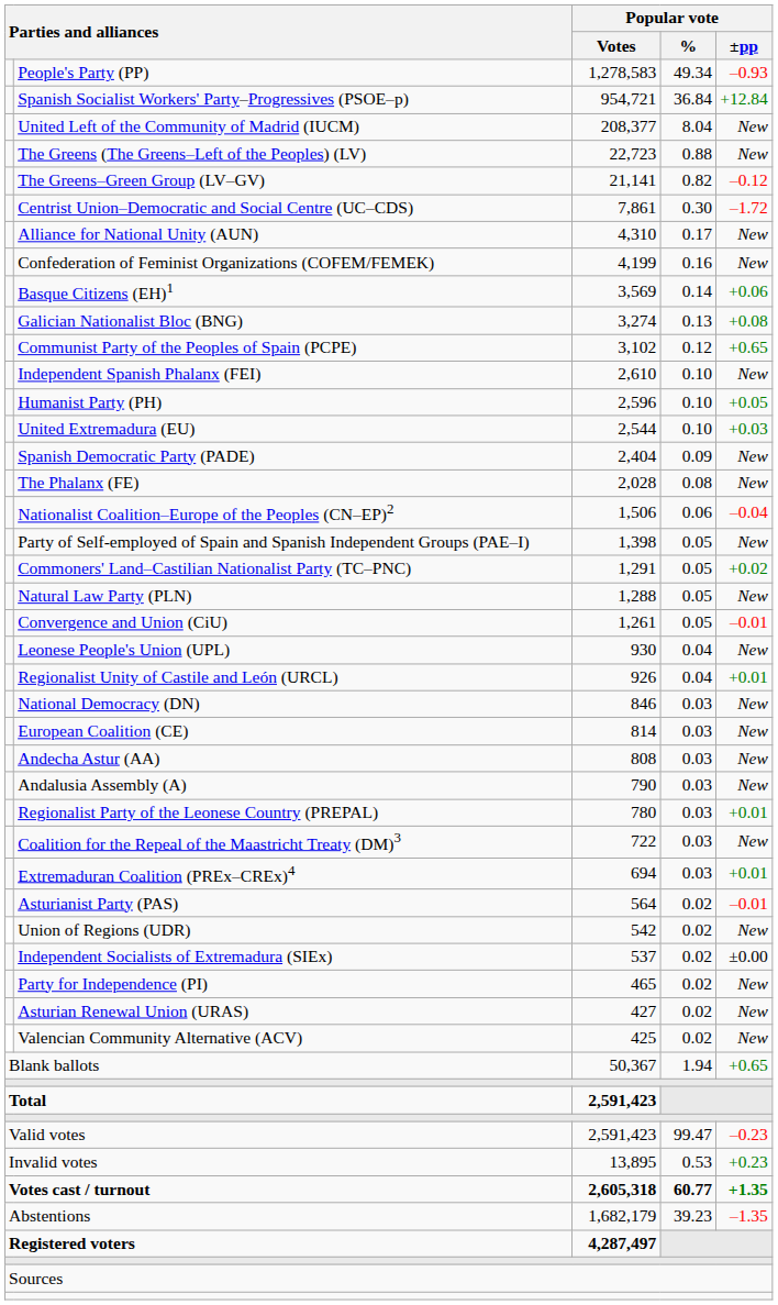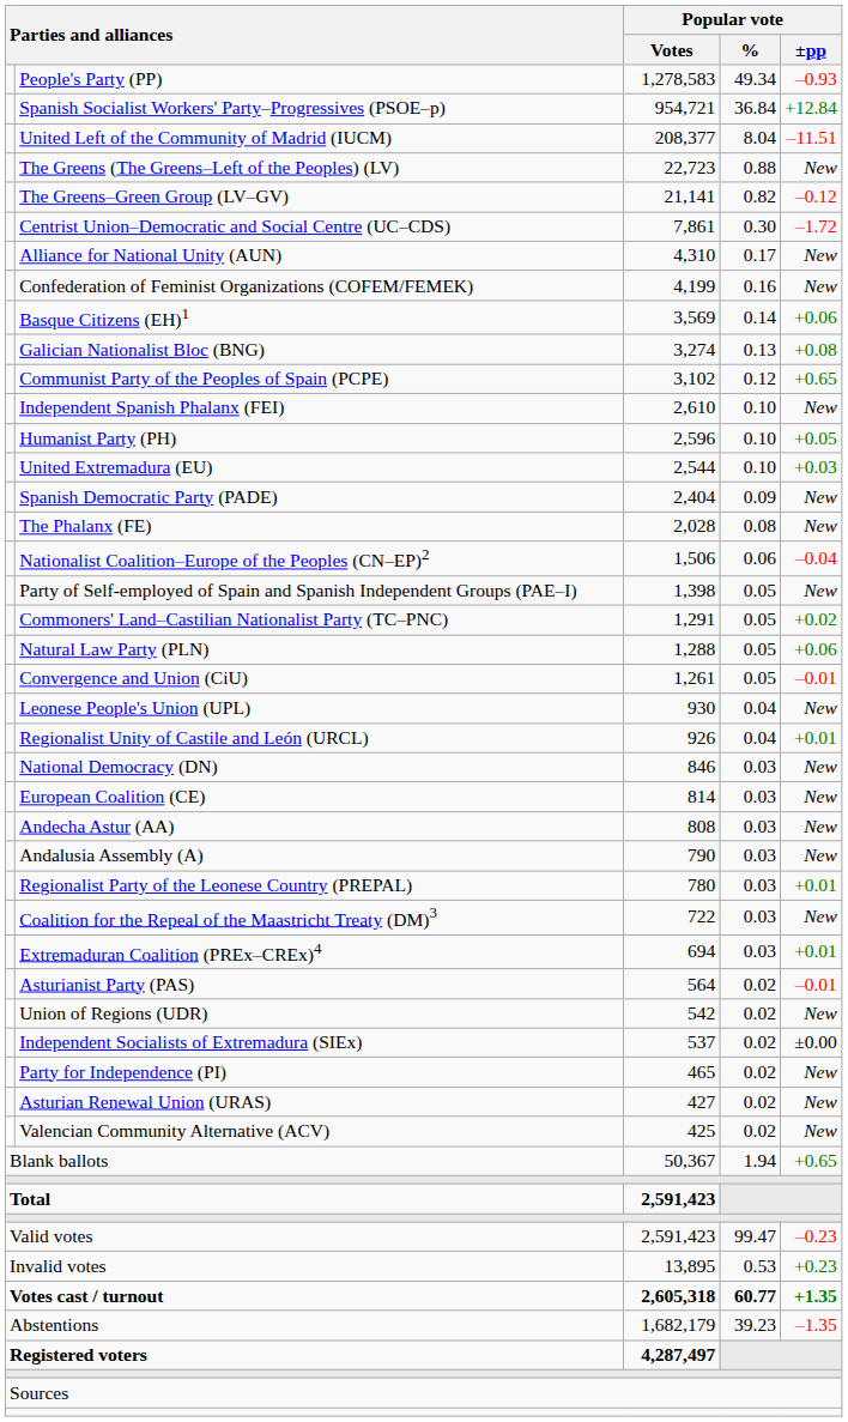United Left of the Community of Madrid (IUCM) | Popular vote / ±pp: New -> –11.51
Natural Law Party (PLN) | Popular vote / ±pp: New -> +0.06
